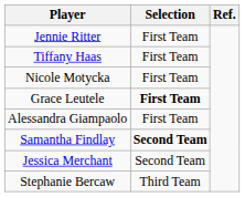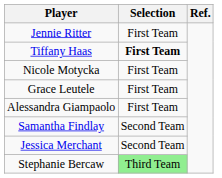Tiffany Haas | Selection: normal -> bold
Grace Leutele | Selection: bold -> normal
Samantha Findlay | Selection: bold -> normal
Stephanie Bercaw | Selection: no background -> lightgreen background
